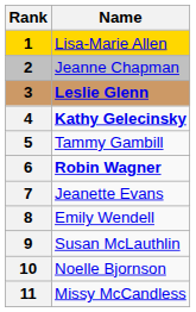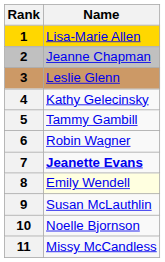Leslie Glenn | Name: bold -> normal
Kathy Gelecinsky | Name: bold -> normal
Robin Wagner | Name: bold -> normal
Jeanette Evans | Name: normal -> bold
Emily Wendell | Name: no background -> lightyellow background
